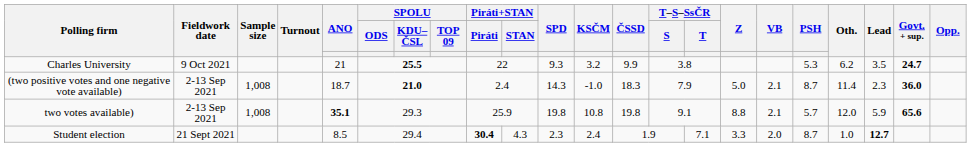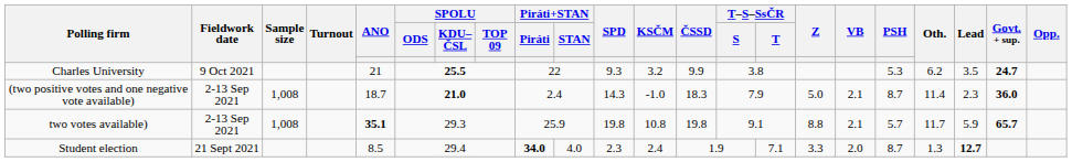two votes available) | Oth.: 12.0 -> 11.7
two votes available) | Govt. + sup.: 65.6 -> 65.7
Student election | Piráti+STAN / Piráti: 30.4 -> 34.0
Student election | Piráti+STAN / STAN: 4.3 -> 4.0
Student election | Oth.: 1.0 -> 1.3
